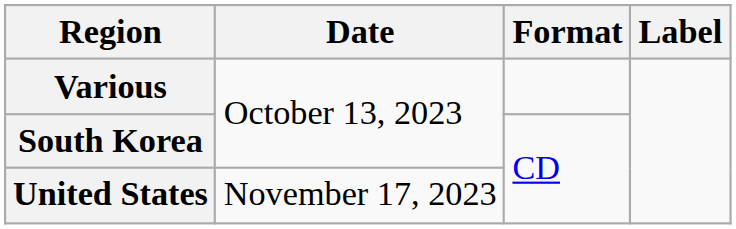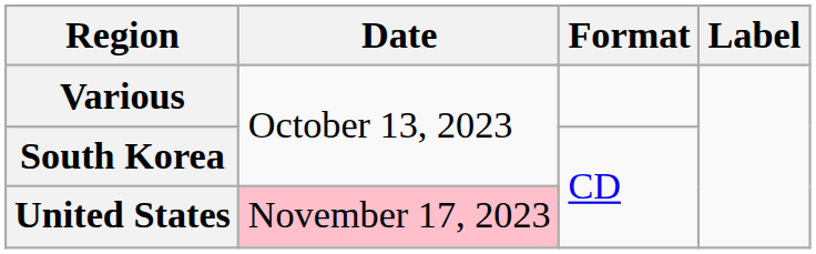United States | Date: no background -> pink background
